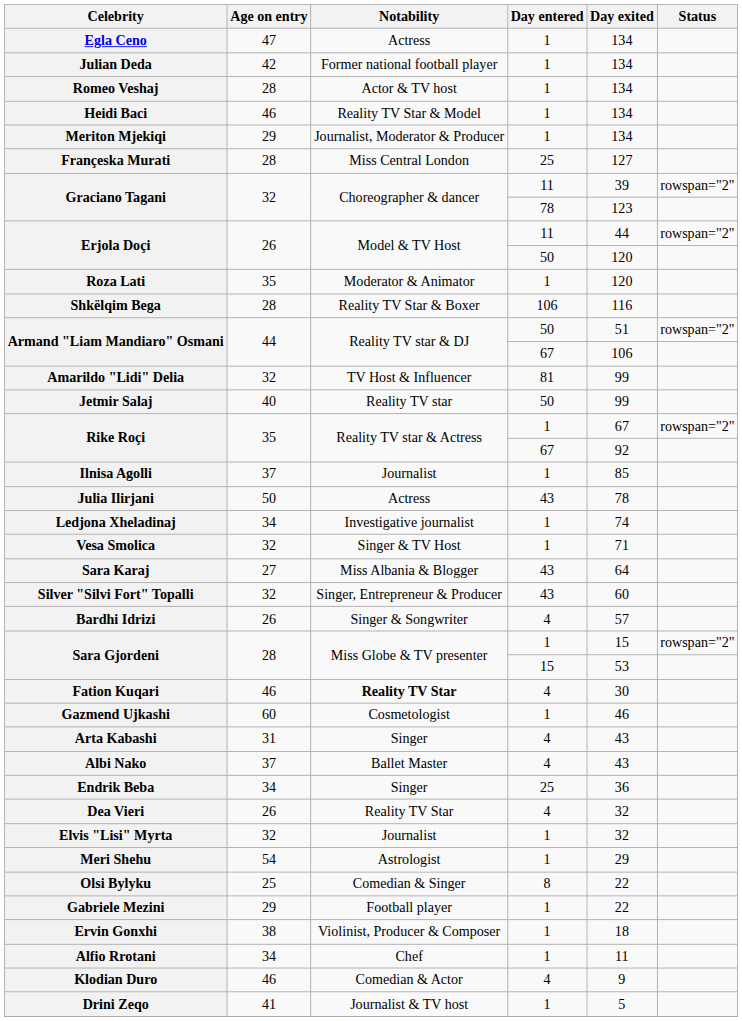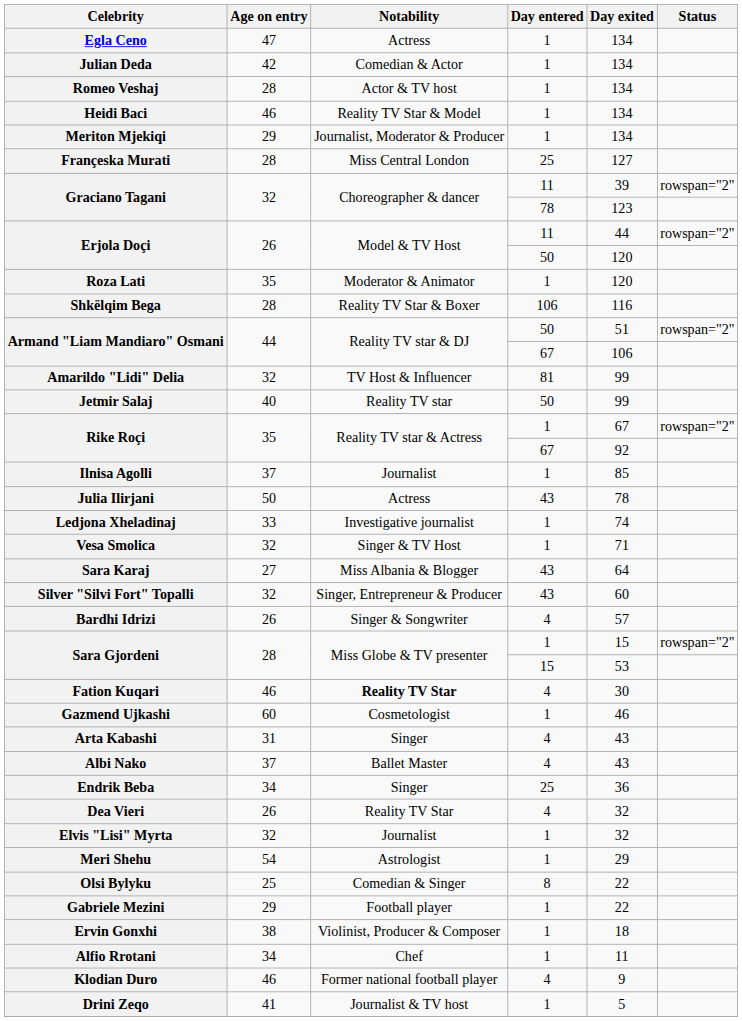Julian Deda | Notability: Former national football player -> Comedian & Actor
Ledjona Xheladinaj | Age on entry: 34 -> 33
Klodian Duro | Notability: Comedian & Actor -> Former national football player
